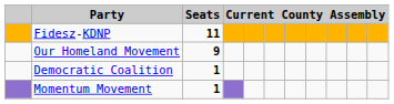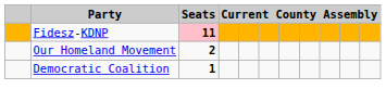Fidesz-KDNP | Seats: no background -> pink background
Our Homeland Movement | Seats: 9 -> 2
- row: Momentum Movement | 1
